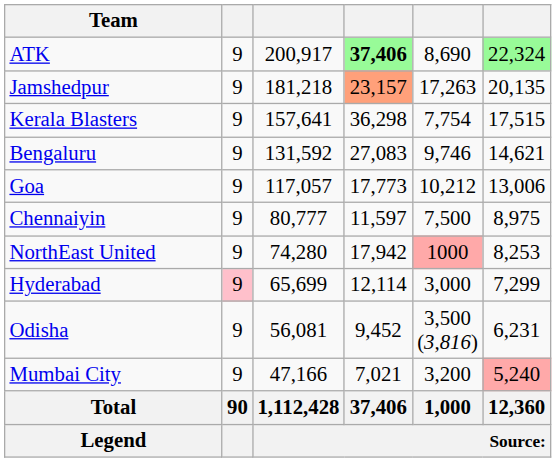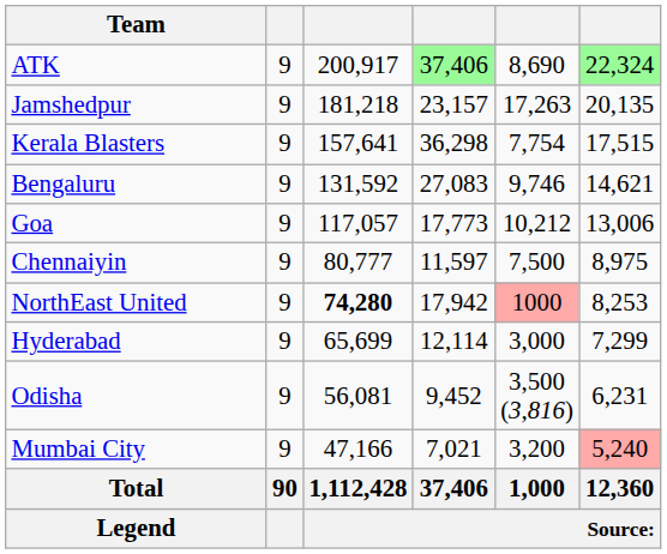ATK | column 4: bold -> normal
Jamshedpur | column 4: lightsalmon background -> no background
NorthEast United | column 3: normal -> bold
Hyderabad | column 2: pink background -> no background
